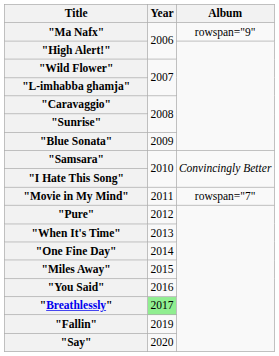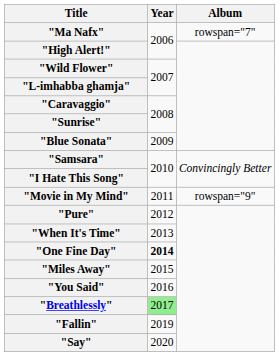"Ma Nafx" | Album: rowspan="9" -> rowspan="7"
"Movie in My Mind" | Album: rowspan="7" -> rowspan="9"
"One Fine Day" | Year: normal -> bold
